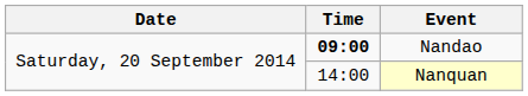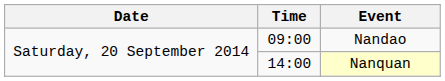Nandao | Time: bold -> normal
